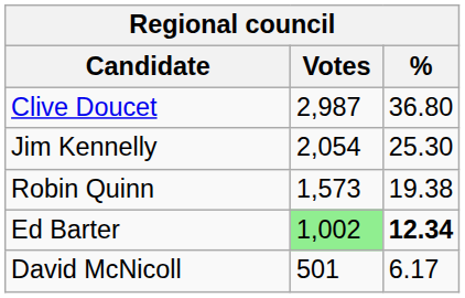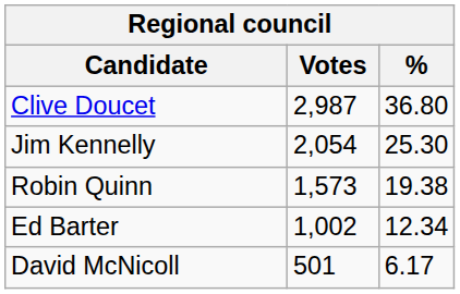Ed Barter | Votes: lightgreen background -> no background
Ed Barter | %: bold -> normal
